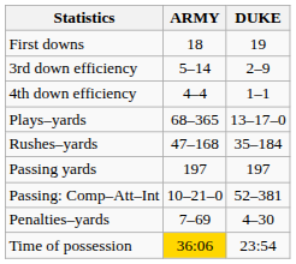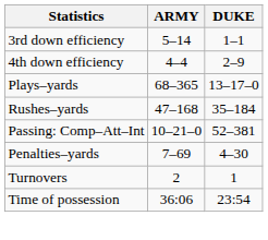- row: First downs | 18 | 19
3rd down efficiency | DUKE: 2–9 -> 1–1
4th down efficiency | DUKE: 1–1 -> 2–9
- row: Passing yards | 197 | 197
+ row: Turnovers | 2 | 1
Time of possession | ARMY: gold background -> no background
